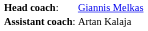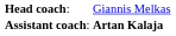Assistant coach: | column 2: normal -> bold
